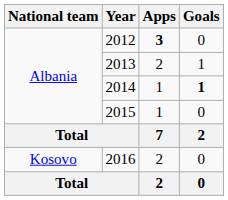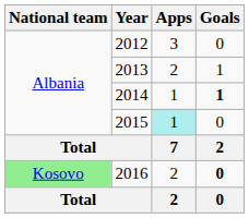2012 | Apps: bold -> normal
2015 | Apps: no background -> paleturquoise background
2016 | National team: no background -> lightgreen background
2016 | Goals: normal -> bold
